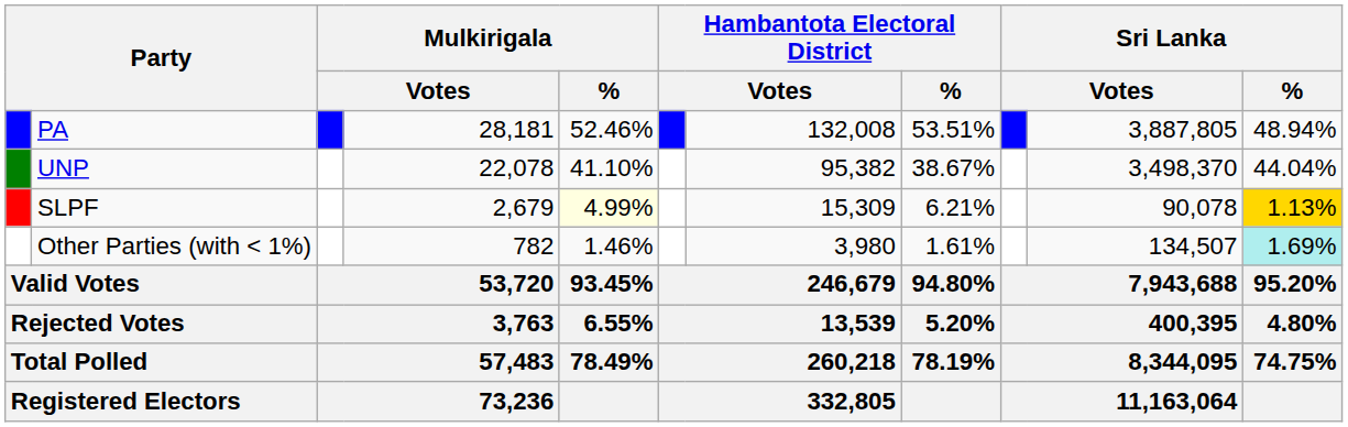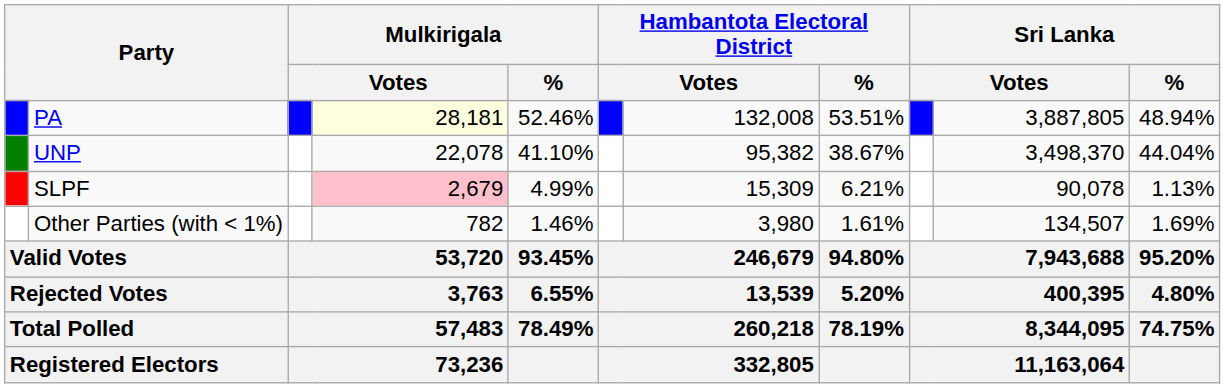PA | column 4: no background -> lightyellow background
SLPF | column 4: no background -> pink background
SLPF | Mulkirigala / %: lightyellow background -> no background
SLPF | Sri Lanka / %: gold background -> no background
Other Parties (with < 1%) | Sri Lanka / %: paleturquoise background -> no background
